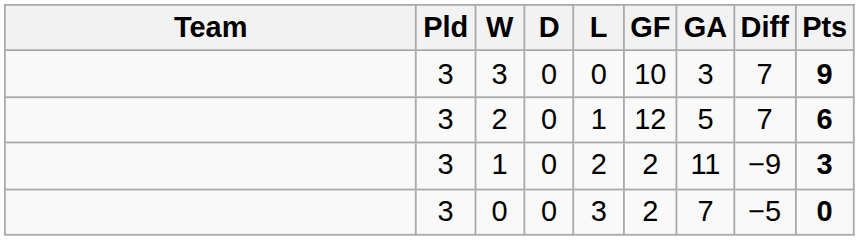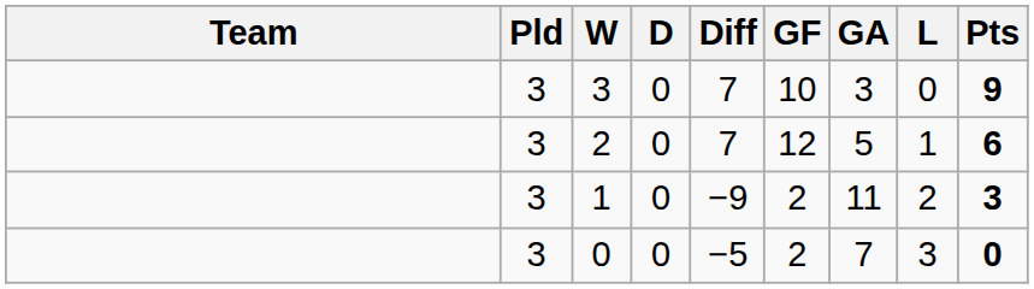columns swapped: L <-> Diff
